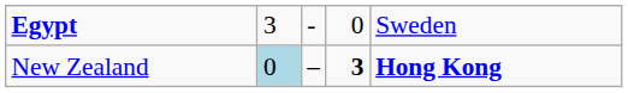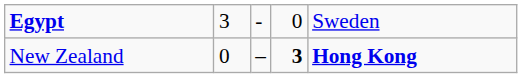New Zealand | column 2: lightblue background -> no background
